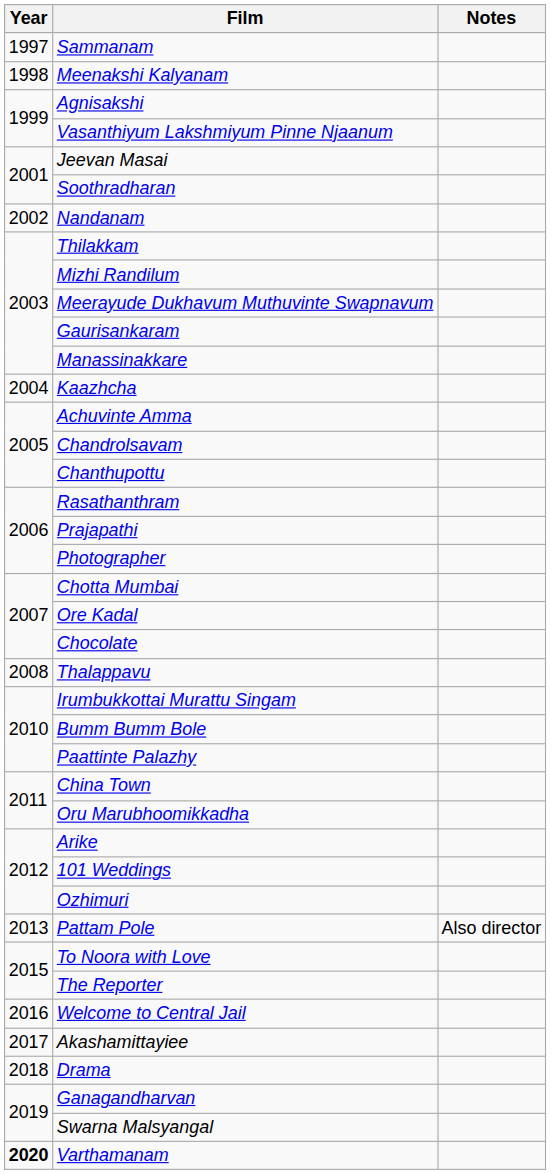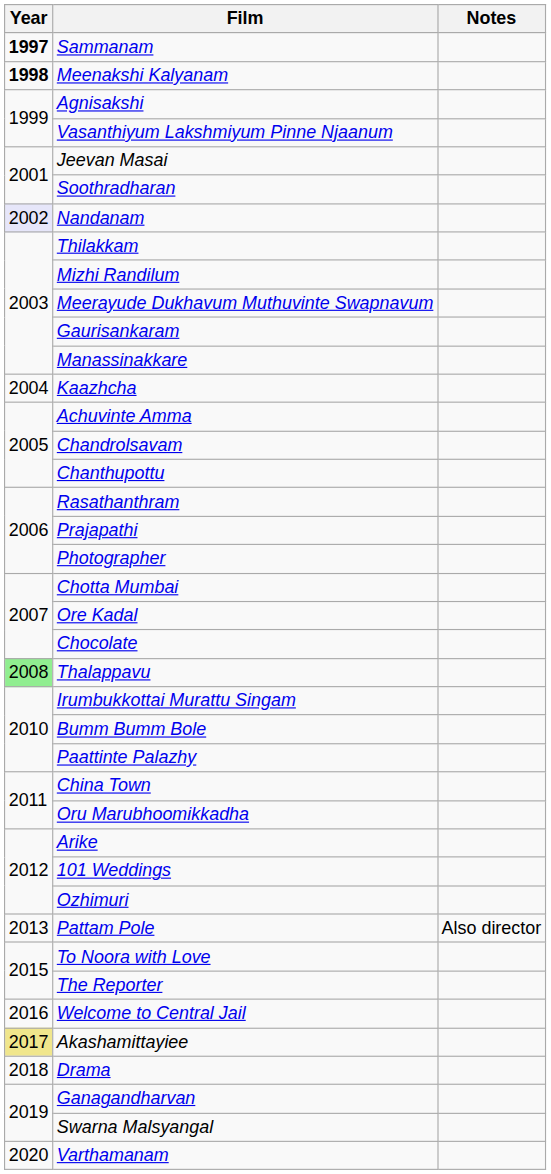Sammanam | Year: normal -> bold
Meenakshi Kalyanam | Year: normal -> bold
Nandanam | Year: no background -> lavender background
Thalappavu | Year: no background -> lightgreen background
Akashamittayiee | Year: no background -> khaki background
Varthamanam | Year: bold -> normal
